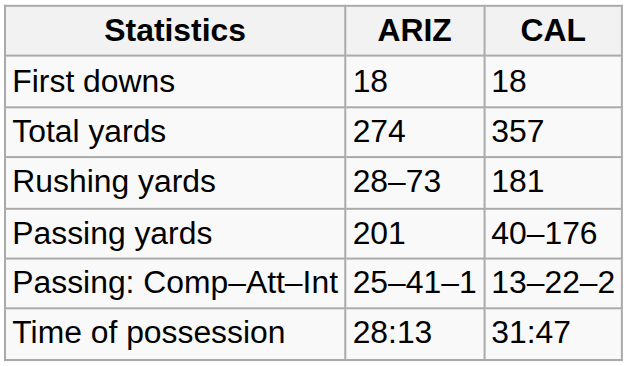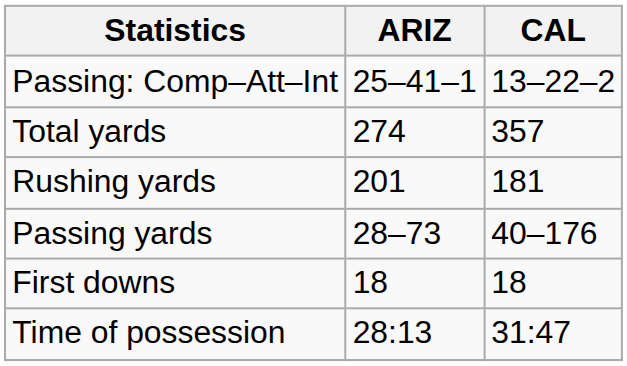rows swapped: First downs <-> Passing: Comp–Att–Int
Rushing yards | ARIZ: 28–73 -> 201
Passing yards | ARIZ: 201 -> 28–73
